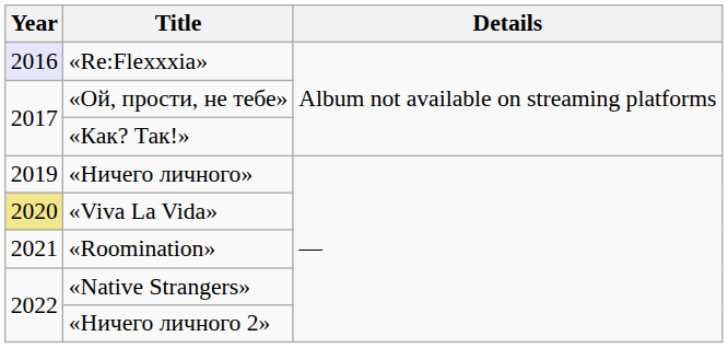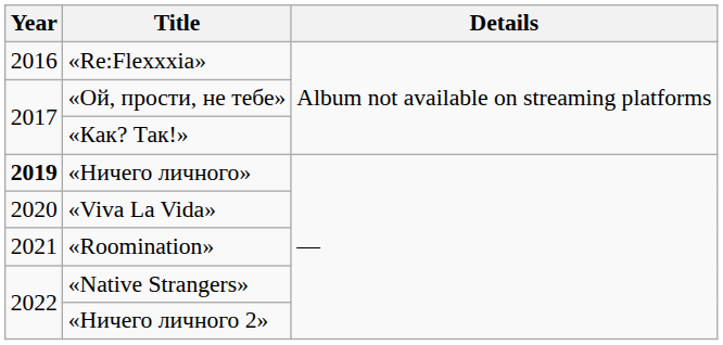«Re:Flexxxia» | Year: lavender background -> no background
«Ничего личного» | Year: normal -> bold
«Viva La Vida» | Year: khaki background -> no background
